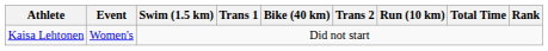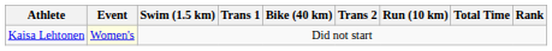Kaisa Lehtonen | Event: no background -> lightyellow background
